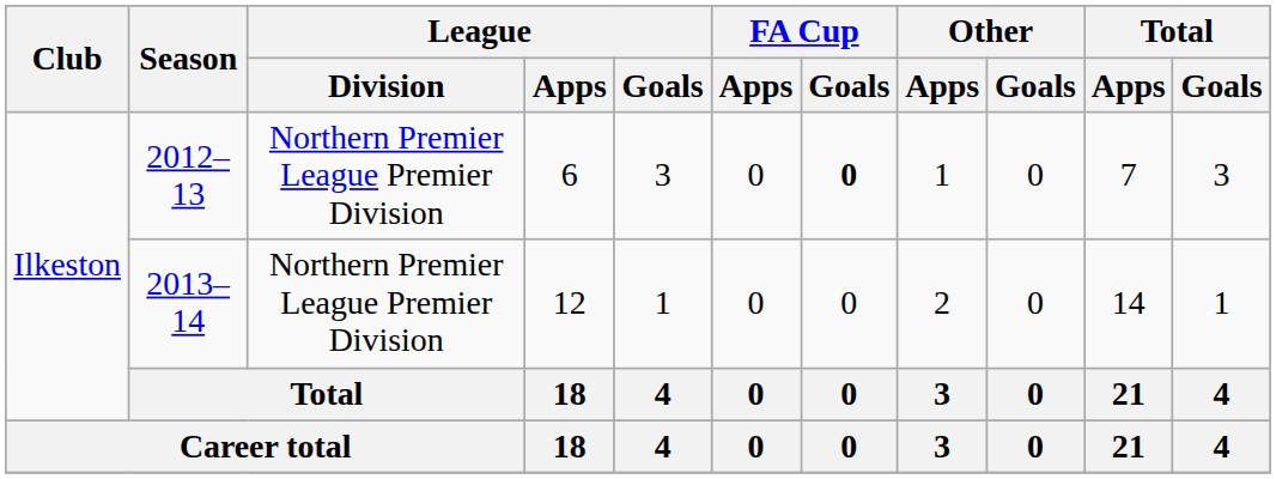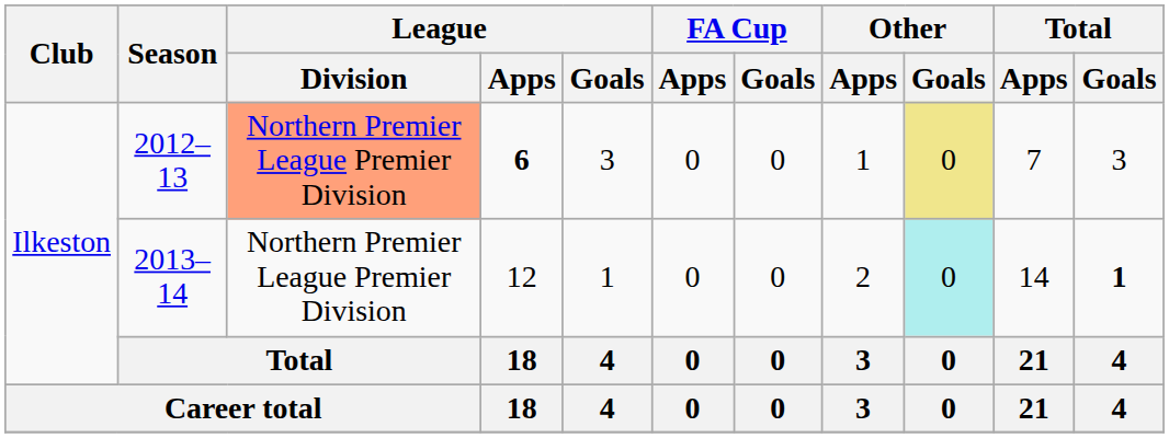2012–13 | League / Division: no background -> lightsalmon background
2012–13 | League / Apps: normal -> bold
2012–13 | FA Cup / Goals: bold -> normal
2012–13 | Other / Goals: no background -> khaki background
2013–14 | Other / Goals: no background -> paleturquoise background
2013–14 | Total / Goals: normal -> bold
